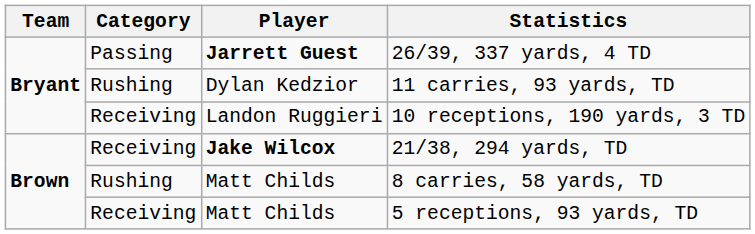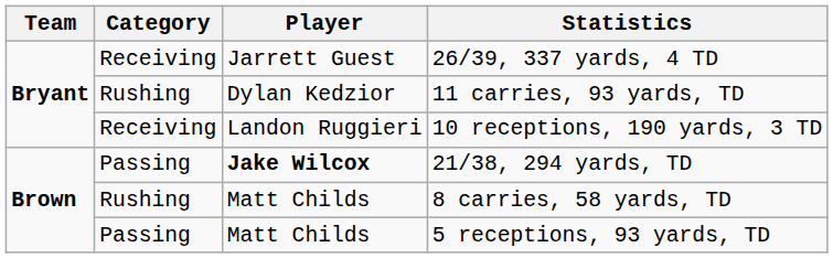26/39, 337 yards, 4 TD | Category: Passing -> Receiving
26/39, 337 yards, 4 TD | Player: bold -> normal
21/38, 294 yards, TD | Category: Receiving -> Passing
5 receptions, 93 yards, TD | Category: Receiving -> Passing
